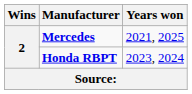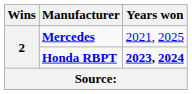Honda RBPT | Years won: normal -> bold
